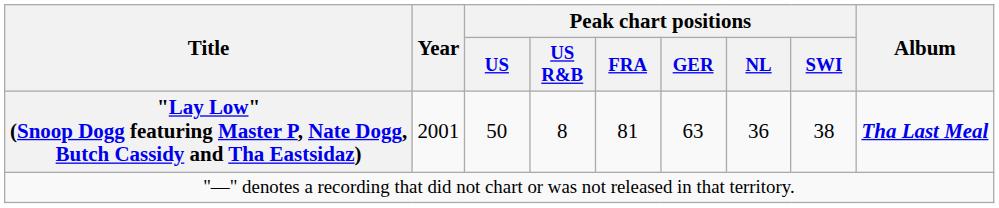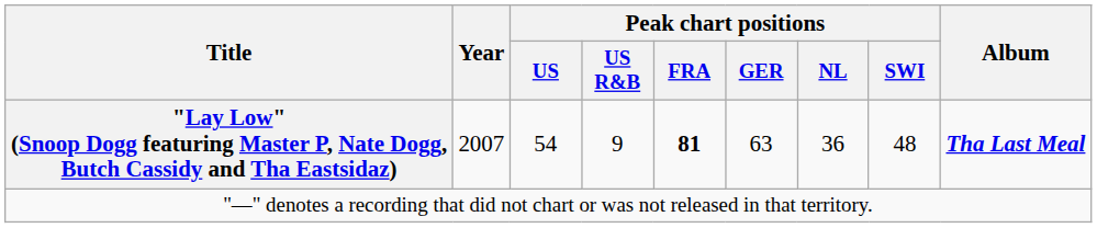row 3 | Year: 2001 -> 2007
row 3 | Peak chart positions / US: 50 -> 54
row 3 | Peak chart positions / US R&B: 8 -> 9
row 3 | Peak chart positions / FRA: normal -> bold
row 3 | Peak chart positions / SWI: 38 -> 48
